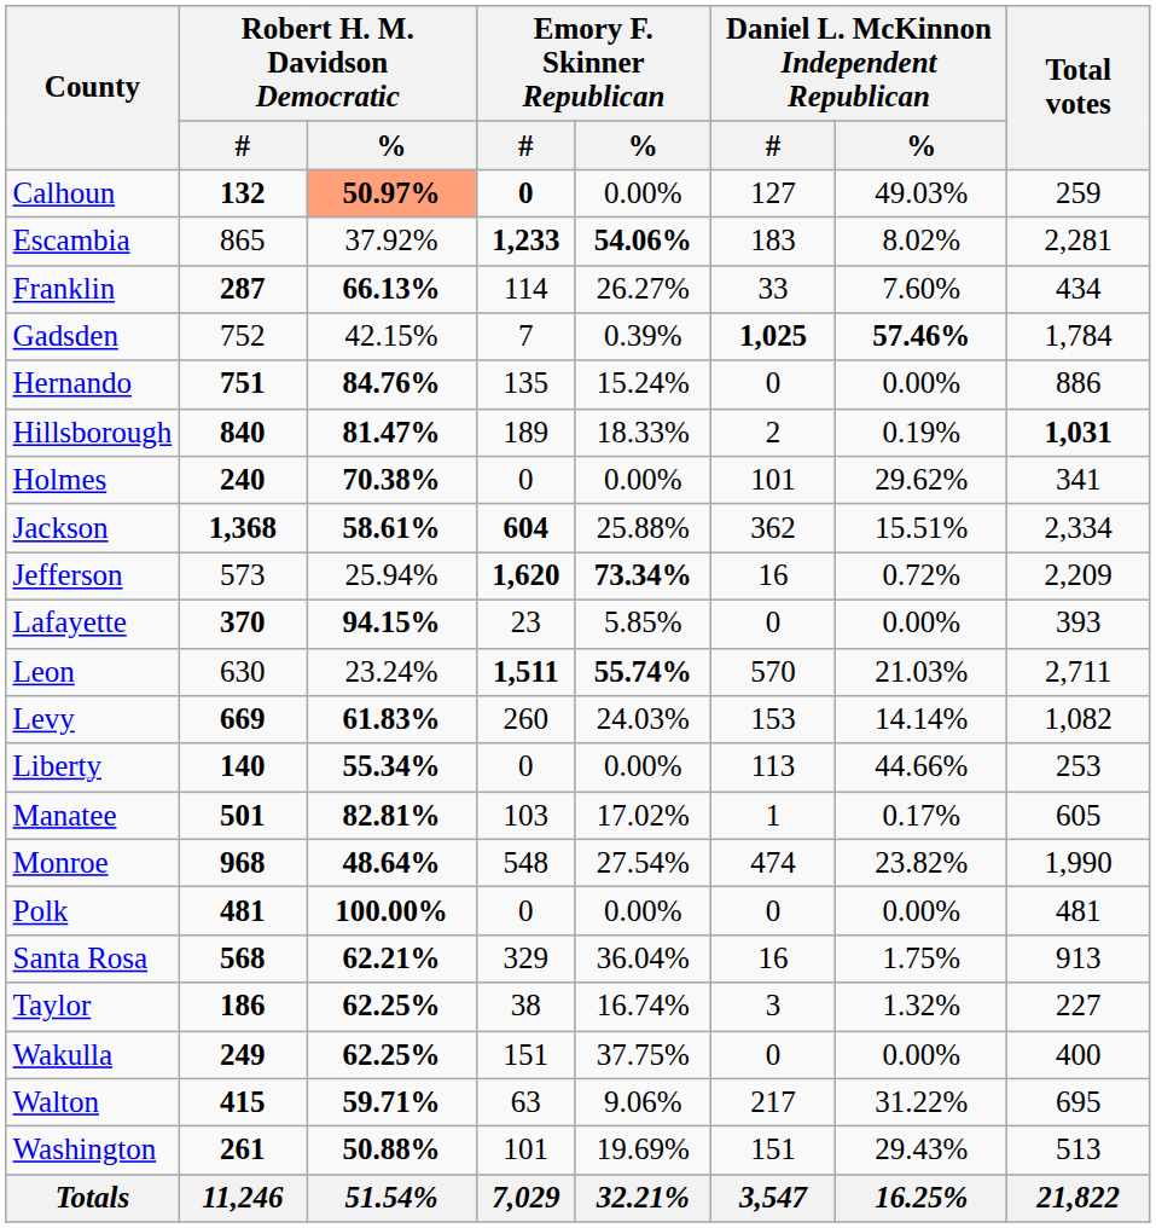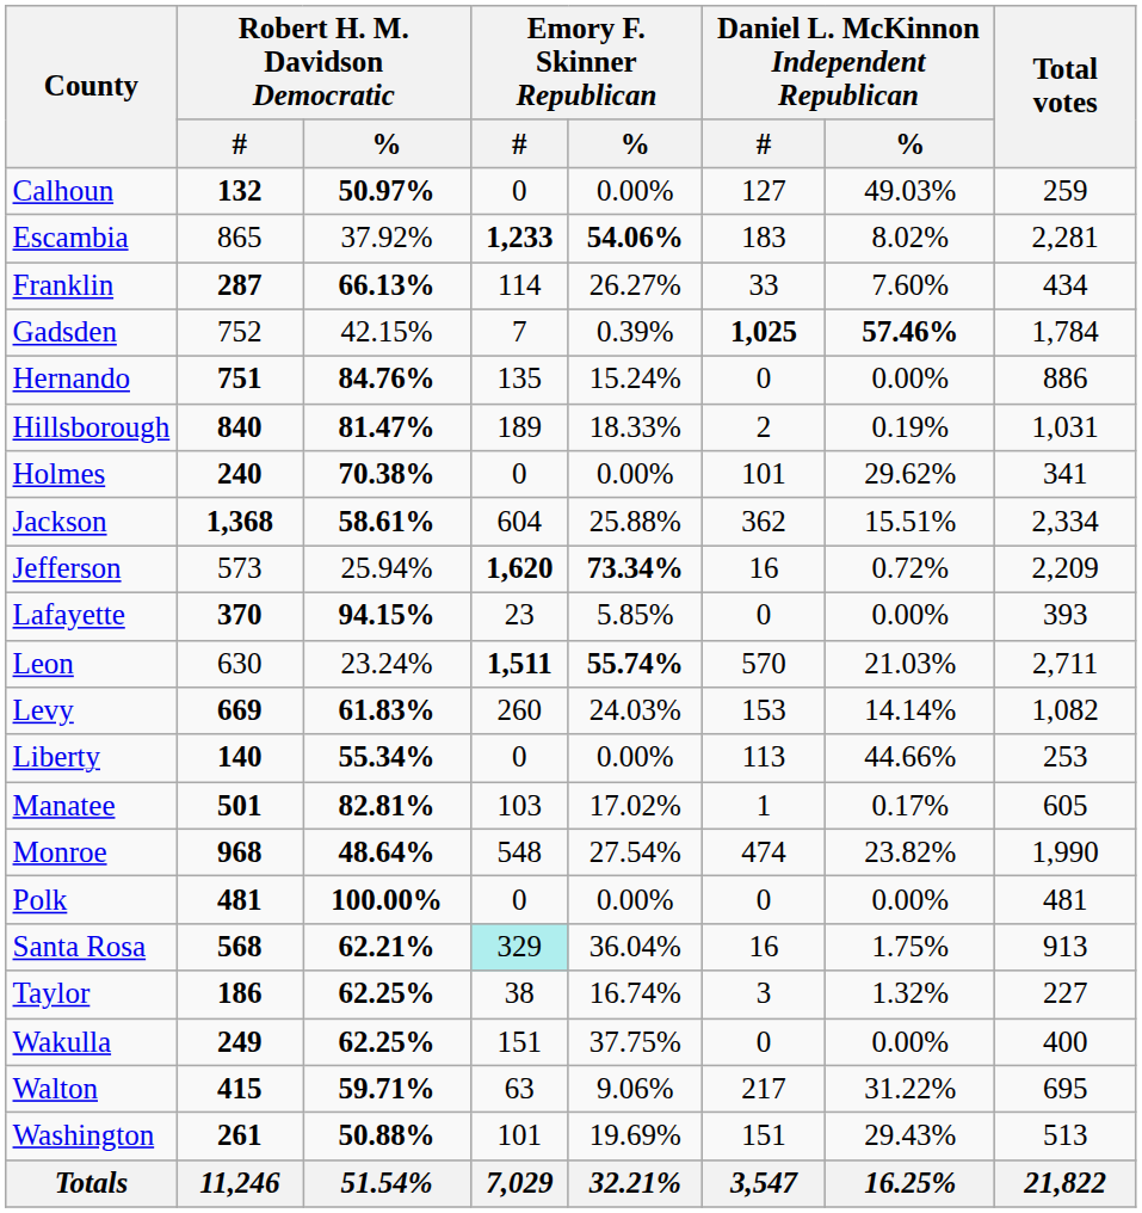Calhoun | Robert H. M. Davidson Democratic / %: lightsalmon background -> no background
Calhoun | Emory F. Skinner Republican / #: bold -> normal
Hillsborough | Total votes: bold -> normal
Jackson | Emory F. Skinner Republican / #: bold -> normal
Santa Rosa | Emory F. Skinner Republican / #: no background -> paleturquoise background
